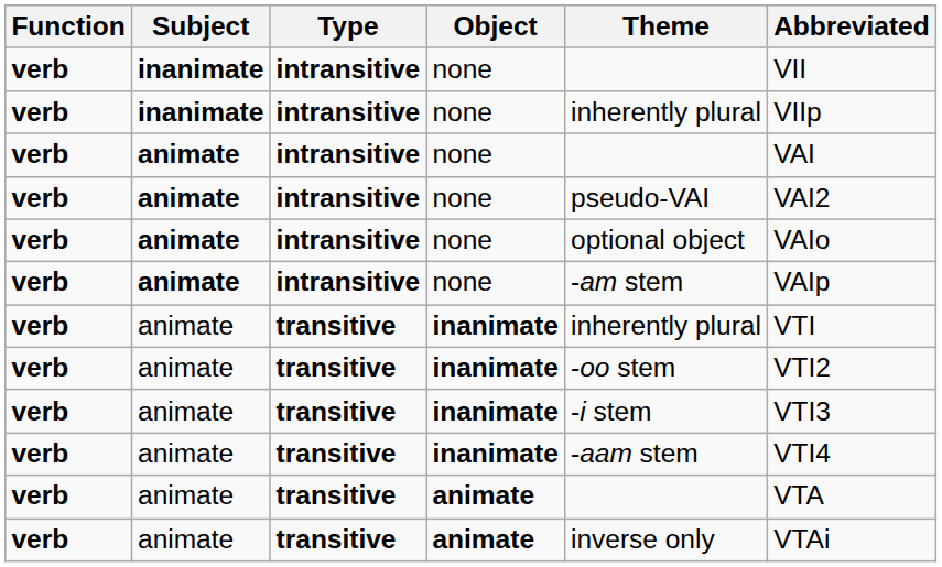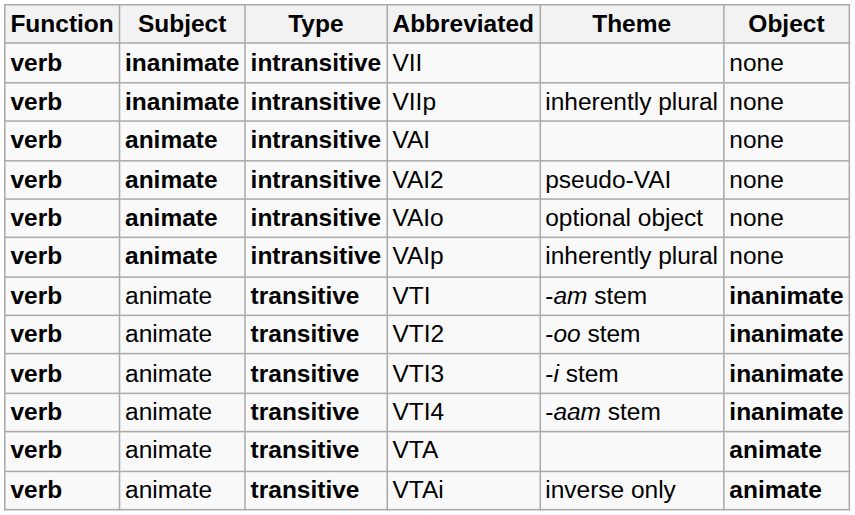columns swapped: Object <-> Abbreviated
row 7 | Theme: -am stem -> inherently plural
row 8 | Theme: inherently plural -> -am stem
